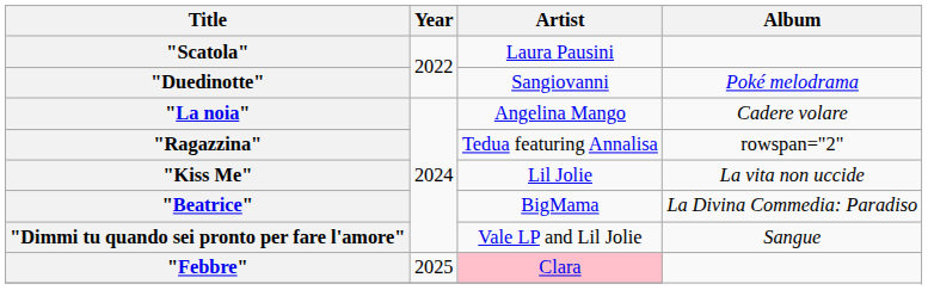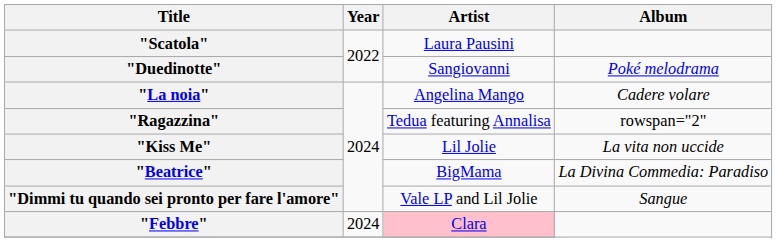"Febbre" | Year: 2025 -> 2024
